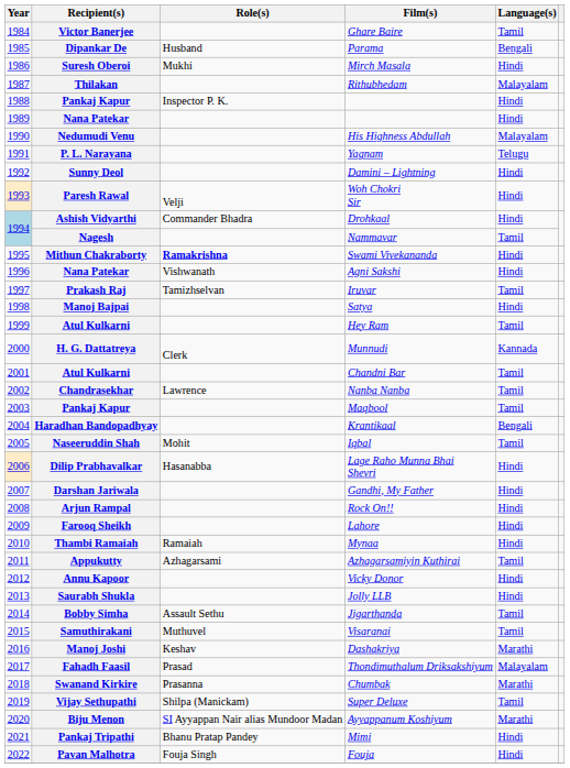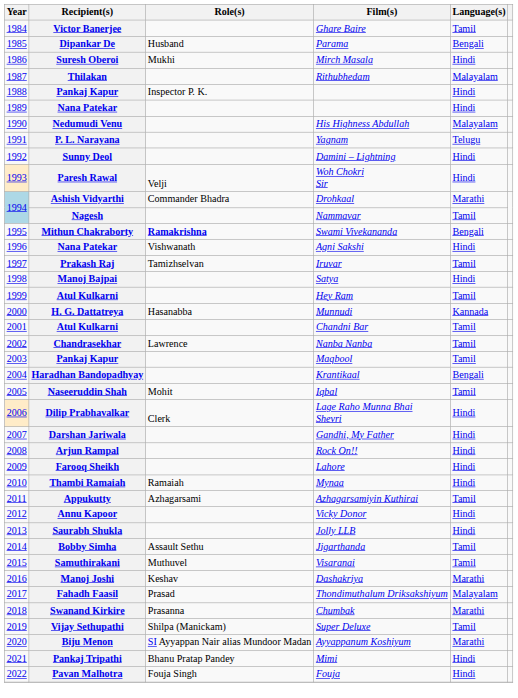Ashish Vidyarthi | Language(s): Hindi -> Marathi
Mithun Chakraborty | Language(s): Hindi -> Bengali
H. G. Dattatreya | Role(s): Clerk -> Hasanabba
Dilip Prabhavalkar | Role(s): Hasanabba -> Clerk
